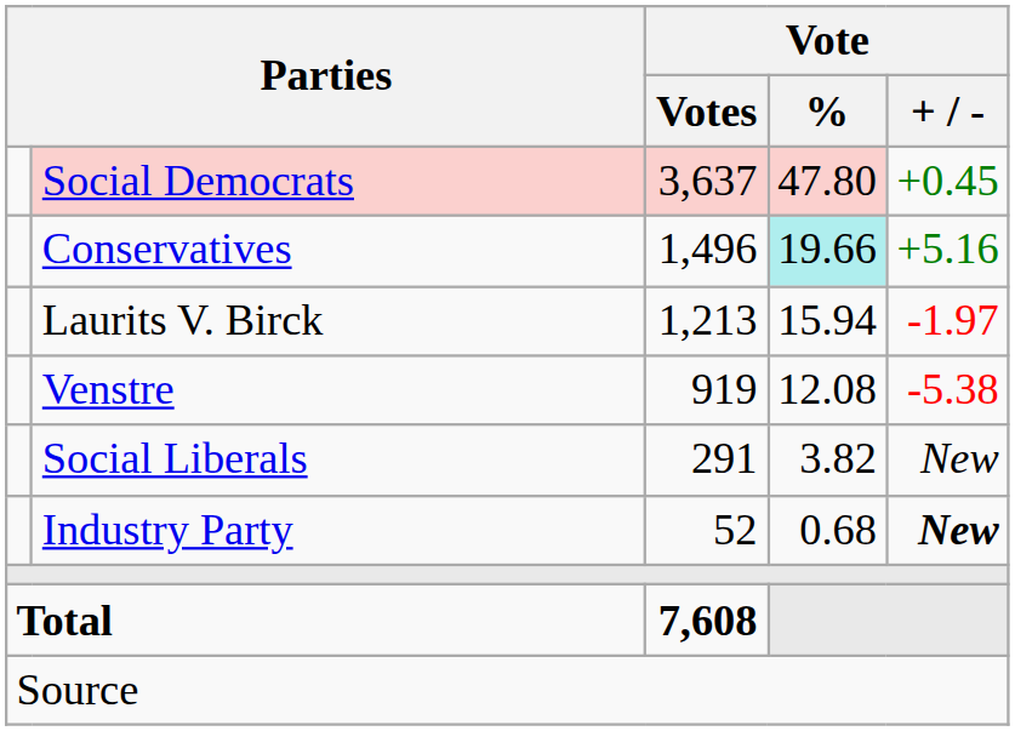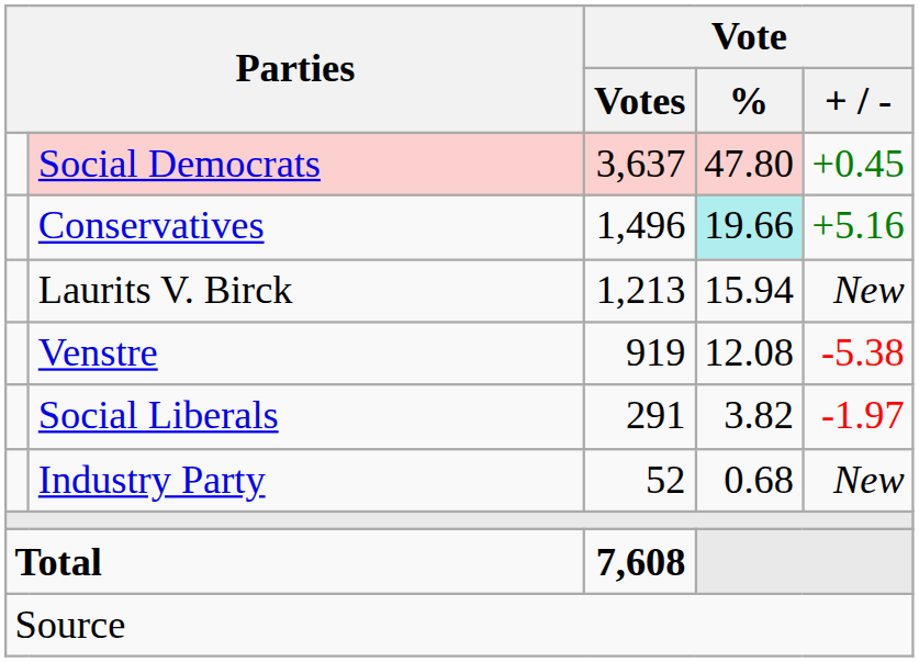Laurits V. Birck | Vote / + / -: -1.97 -> New
Social Liberals | Vote / + / -: New -> -1.97
Industry Party | Vote / + / -: bold -> normal
